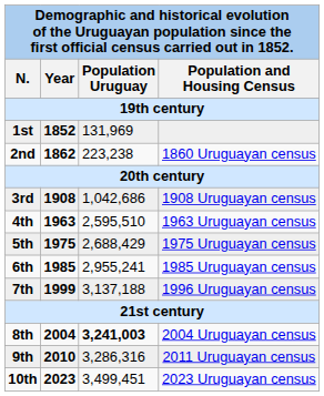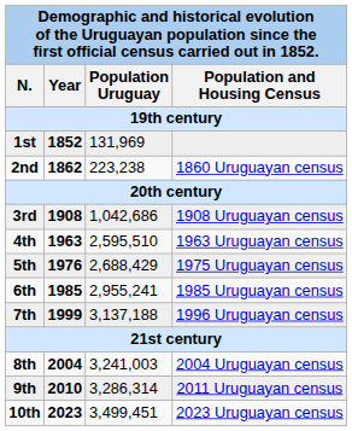5th | Year: 1975 -> 1976
8th | Population Uruguay: bold -> normal
9th | Population Uruguay: 3,286,316 -> 3,286,314
